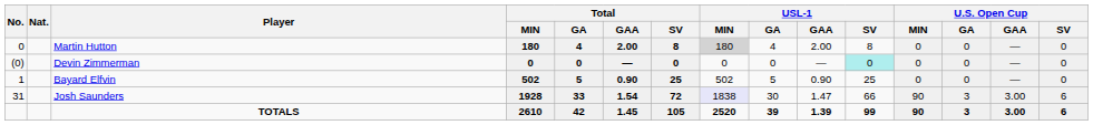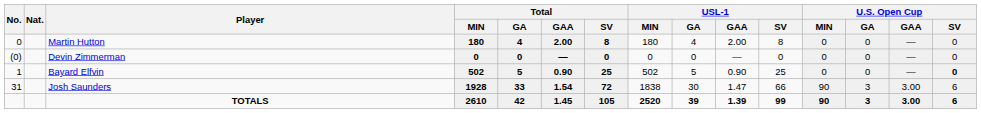Martin Hutton | USL-1 / MIN: lightgrey background -> no background
Devin Zimmerman | USL-1 / SV: paleturquoise background -> no background
Bayard Elfvin | U.S. Open Cup / SV: normal -> bold
Josh Saunders | USL-1 / MIN: lavender background -> no background
